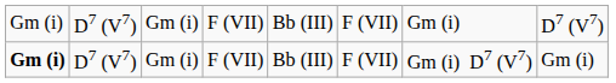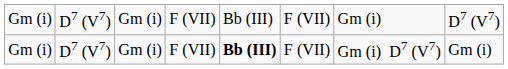row 2 | column 1: bold -> normal
row 2 | column 5: normal -> bold
